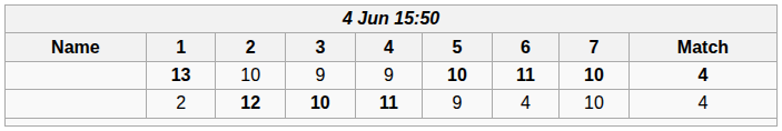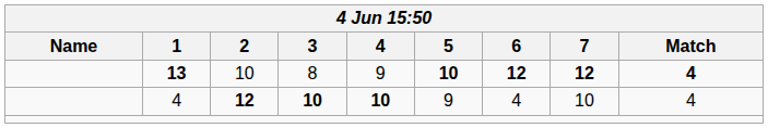row 3 | 3: 9 -> 8
row 3 | 6: 11 -> 12
row 3 | 7: 10 -> 12
row 4 | 1: 2 -> 4
row 4 | 4: 11 -> 10
